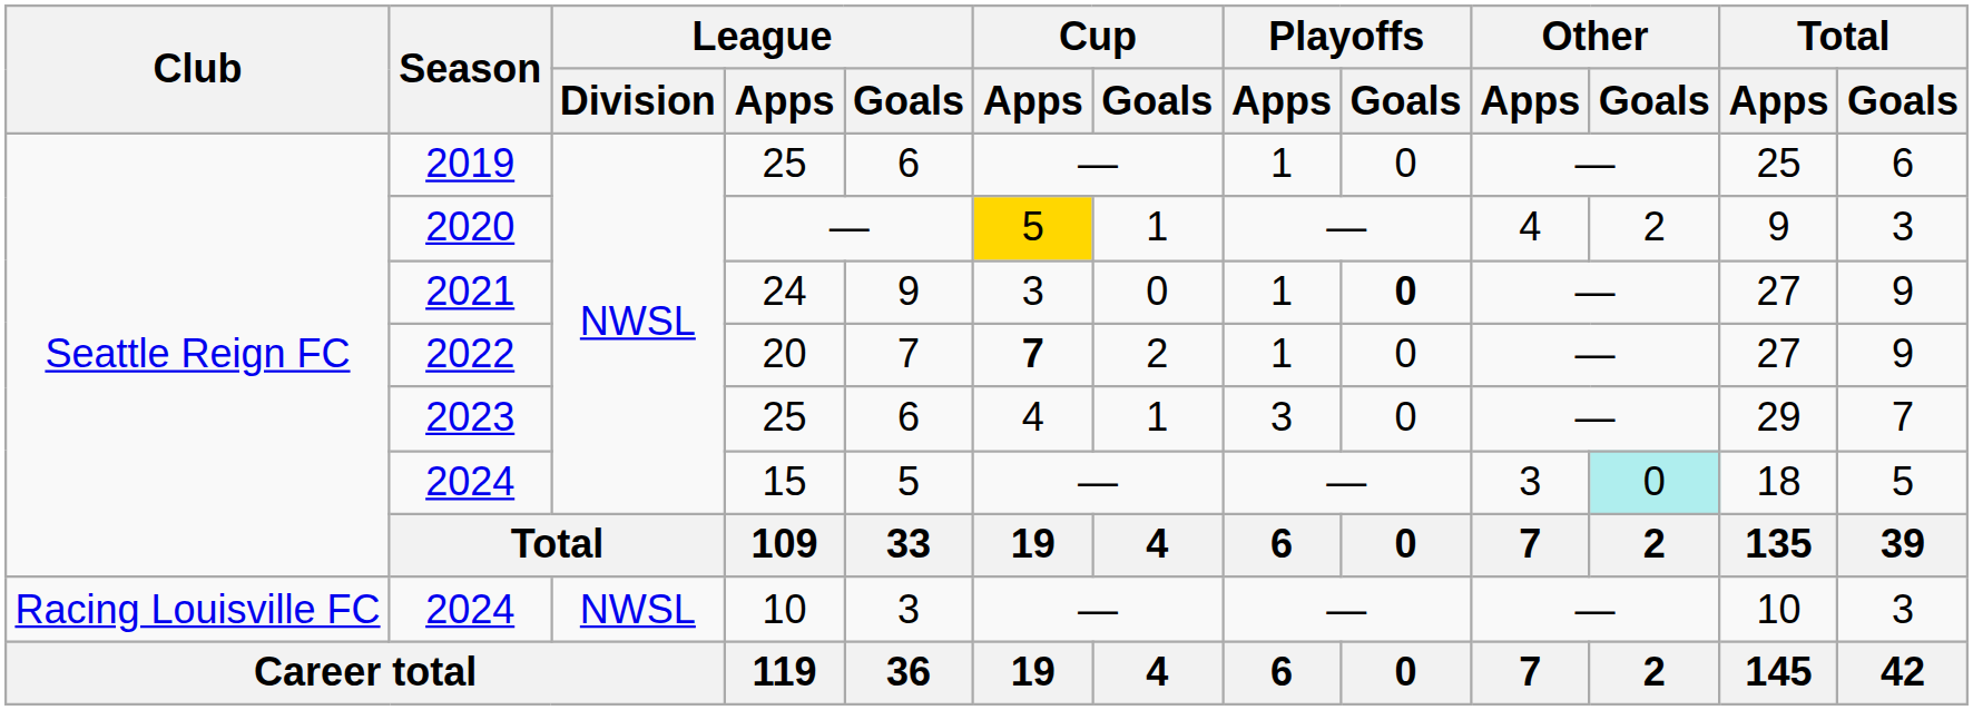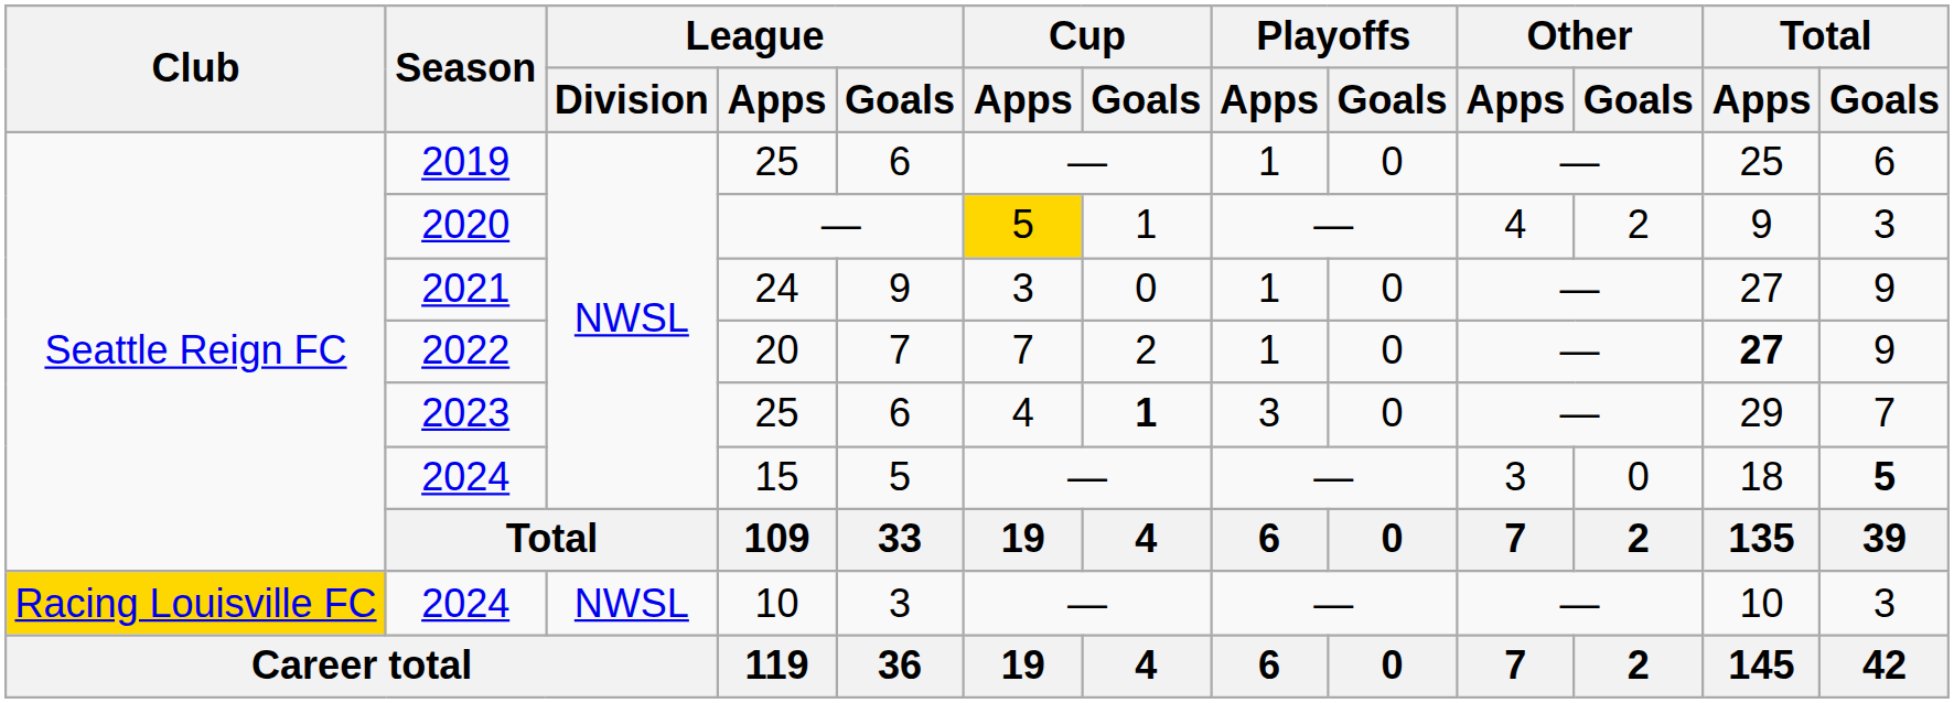2021 | Playoffs / Goals: bold -> normal
2022 | Cup / Apps: bold -> normal
2022 | Total / Apps: normal -> bold
2023 | Cup / Goals: normal -> bold
2024 / 15 | Other / Goals: paleturquoise background -> no background
2024 / 15 | Total / Goals: normal -> bold
2024 / 10 | Club: no background -> gold background
